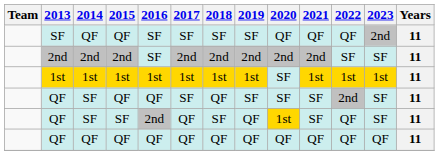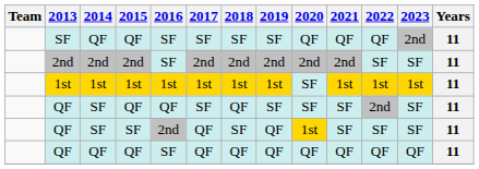row 6 | 2022: QF -> SF
row 7 | 2016: QF -> SF
